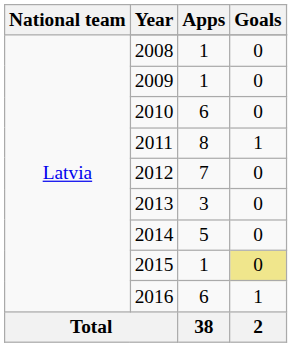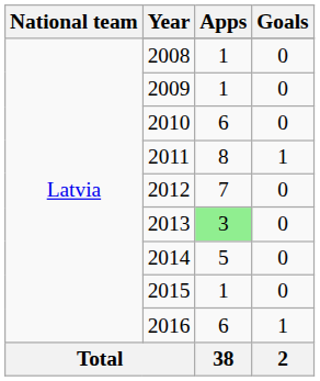2013 | Apps: no background -> lightgreen background
2015 | Goals: khaki background -> no background
